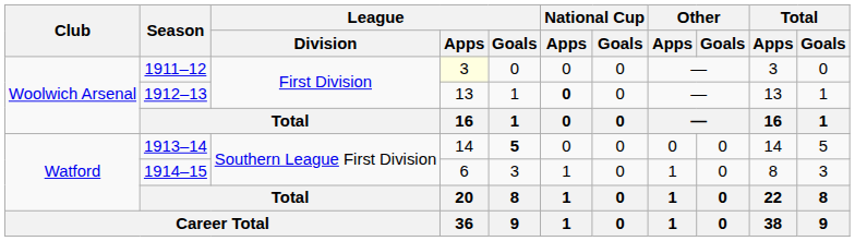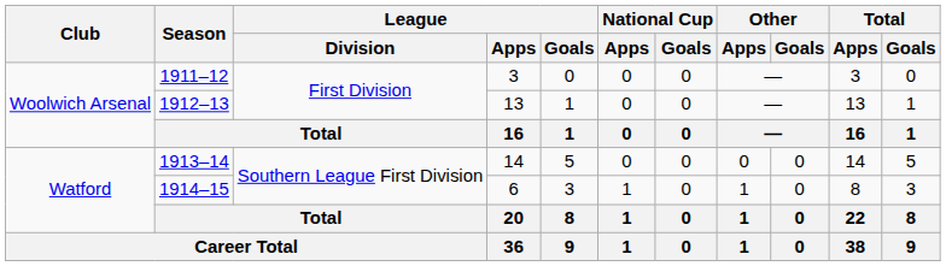1911–12 | League / Apps: lightyellow background -> no background
1912–13 | National Cup / Apps: bold -> normal
1913–14 | League / Goals: bold -> normal
